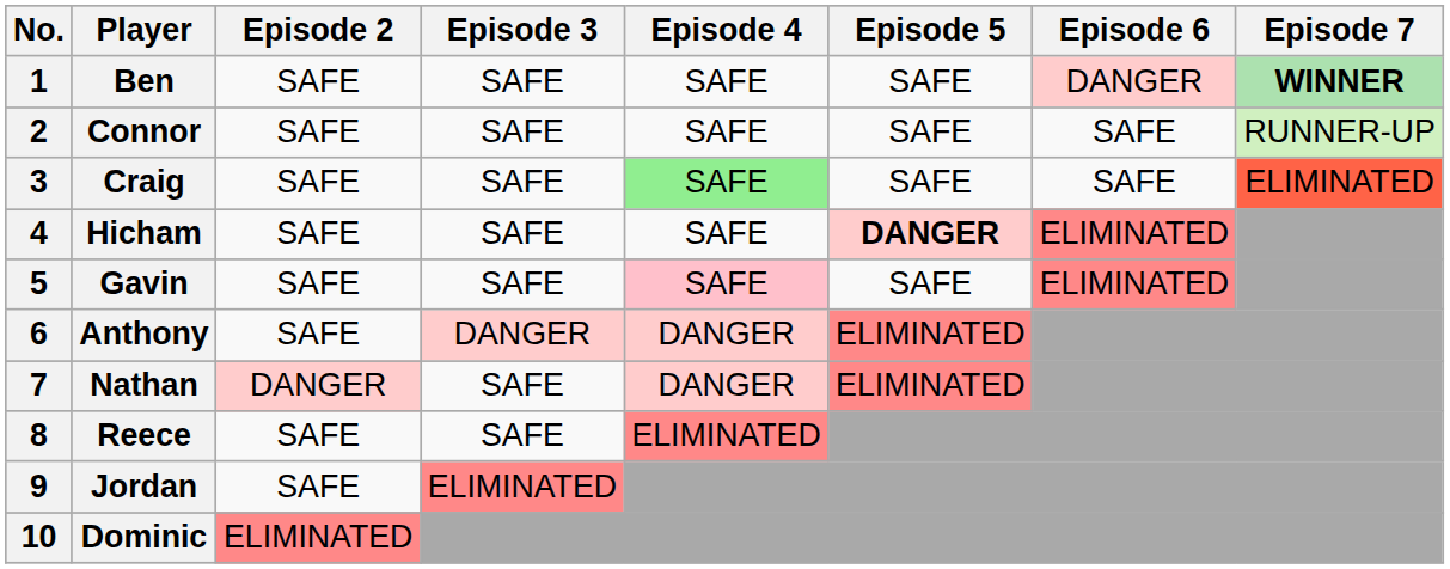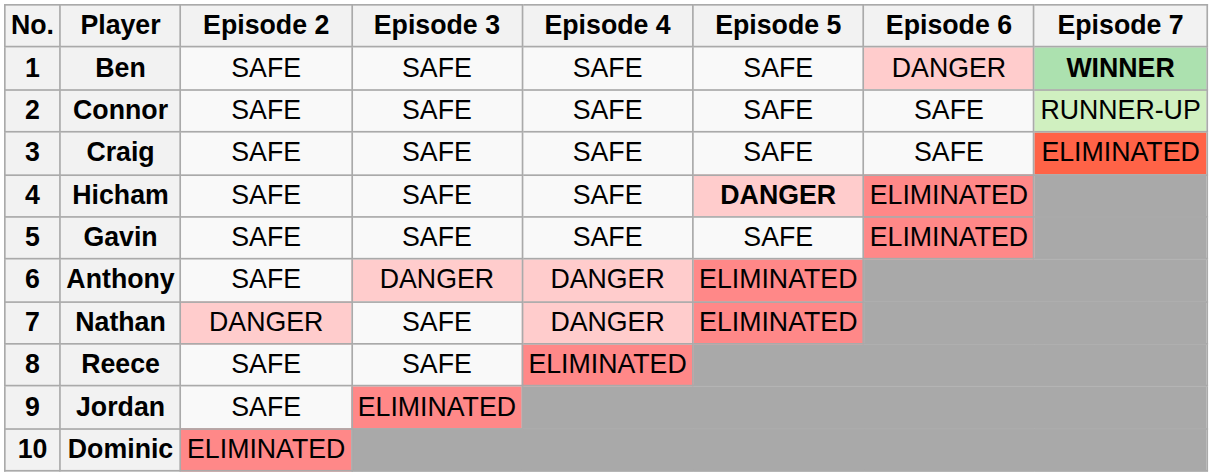Craig | Episode 4: lightgreen background -> no background
Gavin | Episode 4: pink background -> no background
